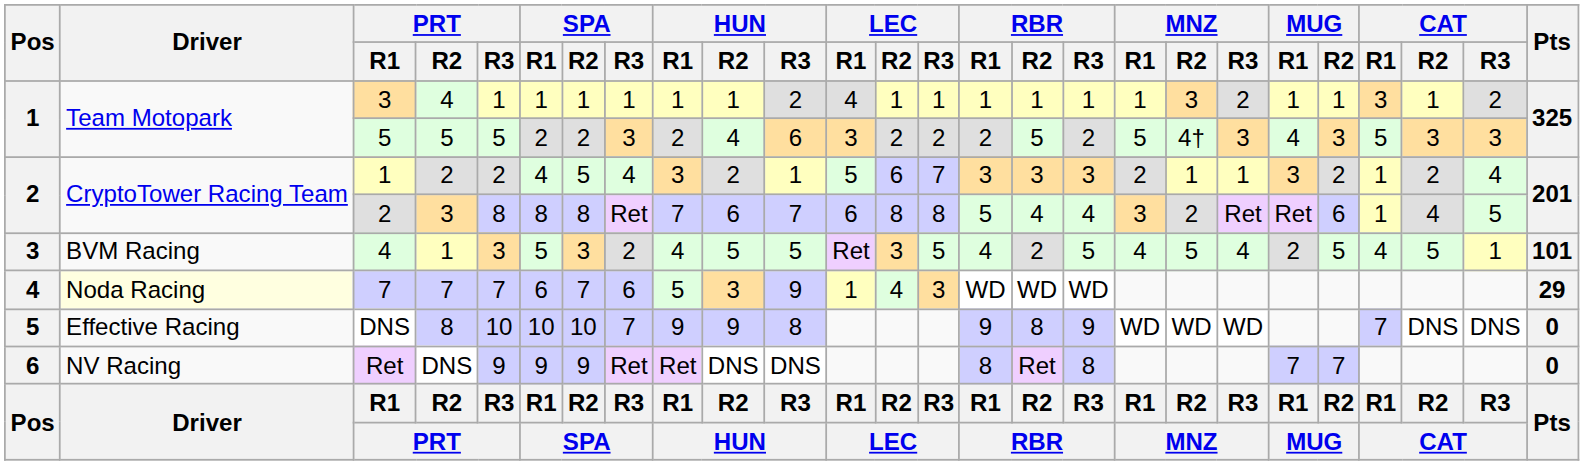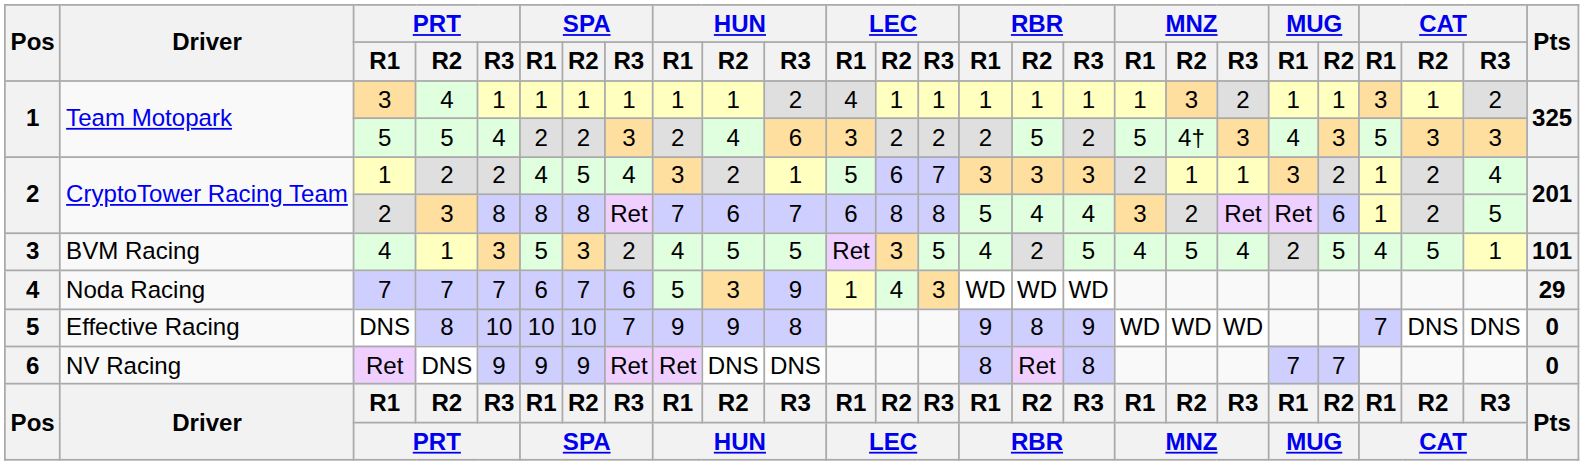row 4 | PRT / R3: 5 -> 4
row 6 | CAT / R2: 4 -> 2
row 8 | Driver: lightyellow background -> no background
